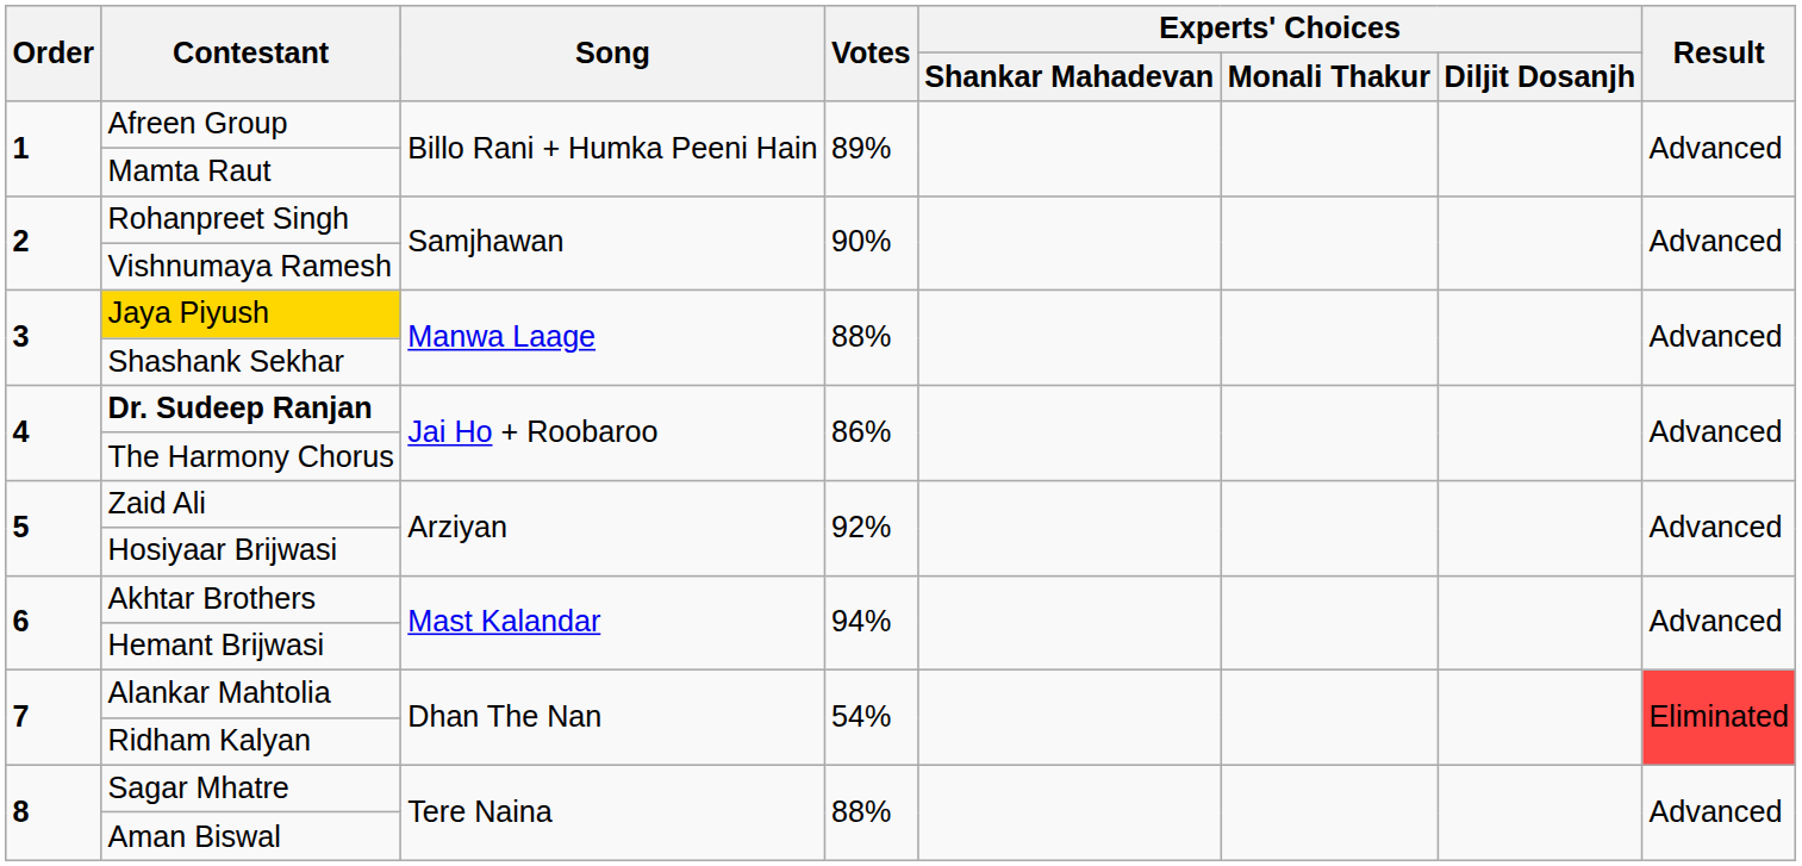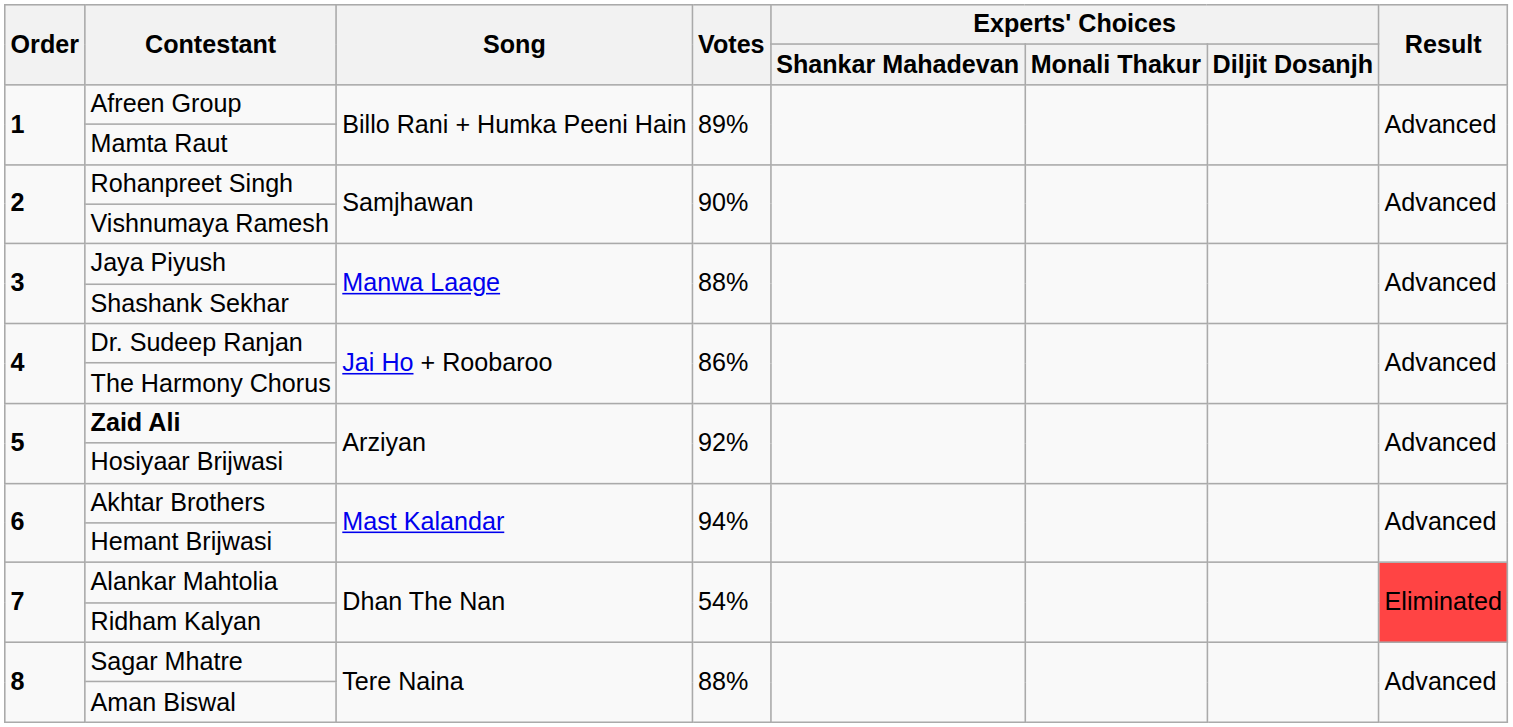Jaya Piyush | Contestant: gold background -> no background
Dr. Sudeep Ranjan | Contestant: bold -> normal
Zaid Ali | Contestant: normal -> bold
